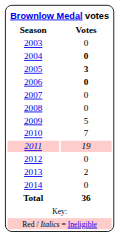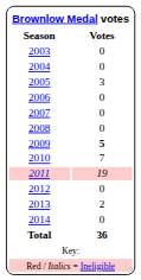2004 | Votes: bold -> normal
2005 | Votes: bold -> normal
2006 | Votes: bold -> normal
2009 | Votes: normal -> bold
